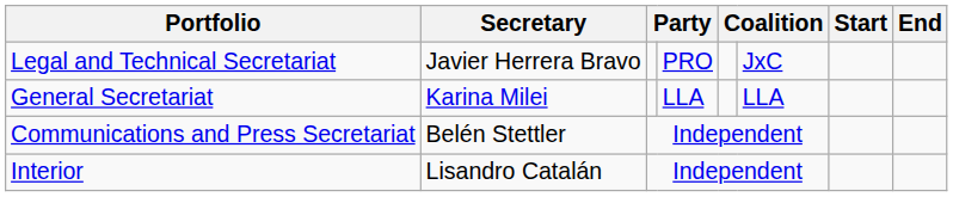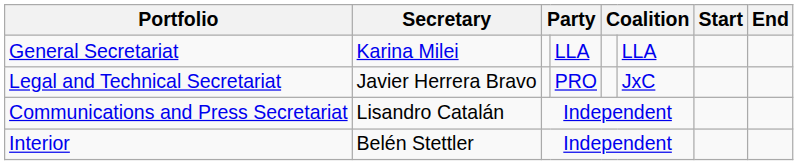rows swapped: General Secretariat <-> Legal and Technical Secretariat
Communications and Press Secretariat | Secretary: Belén Stettler -> Lisandro Catalán
Interior | Secretary: Lisandro Catalán -> Belén Stettler
